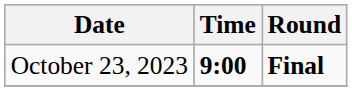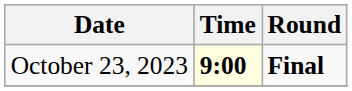October 23, 2023 | Time: no background -> lightyellow background
